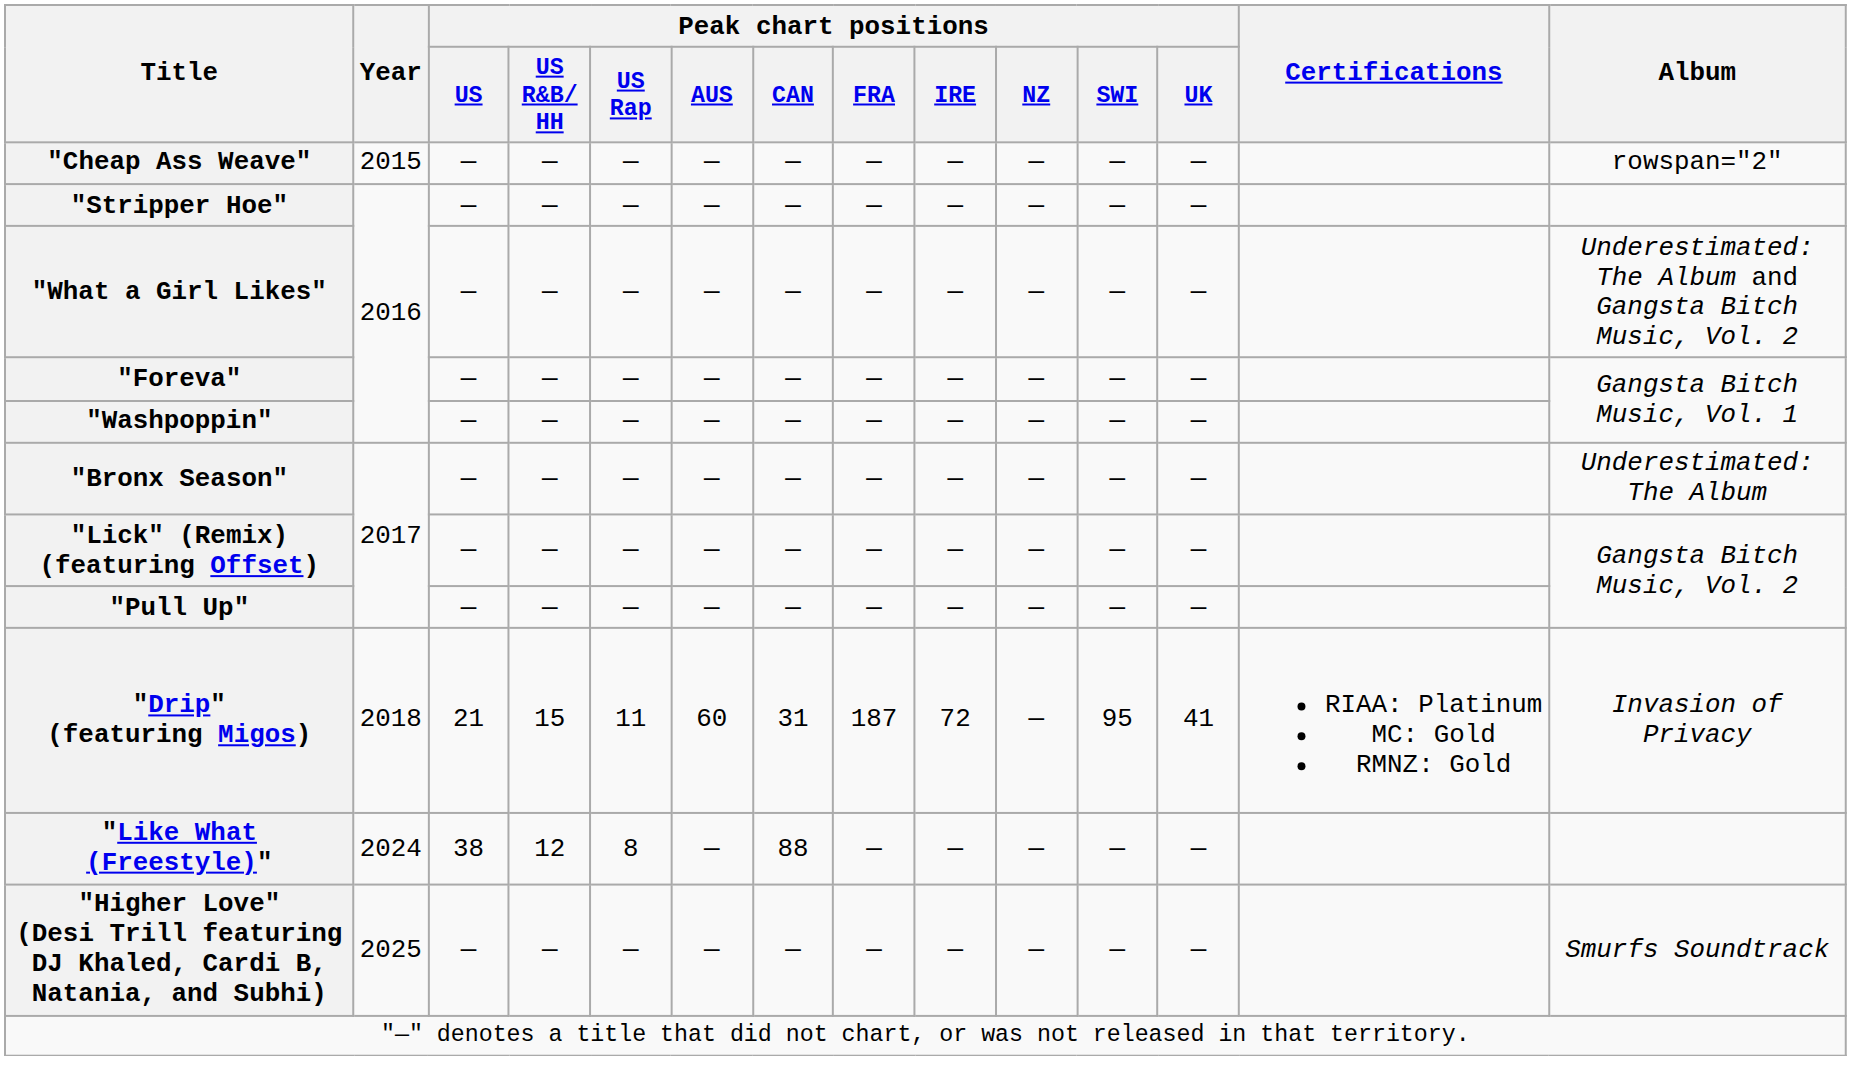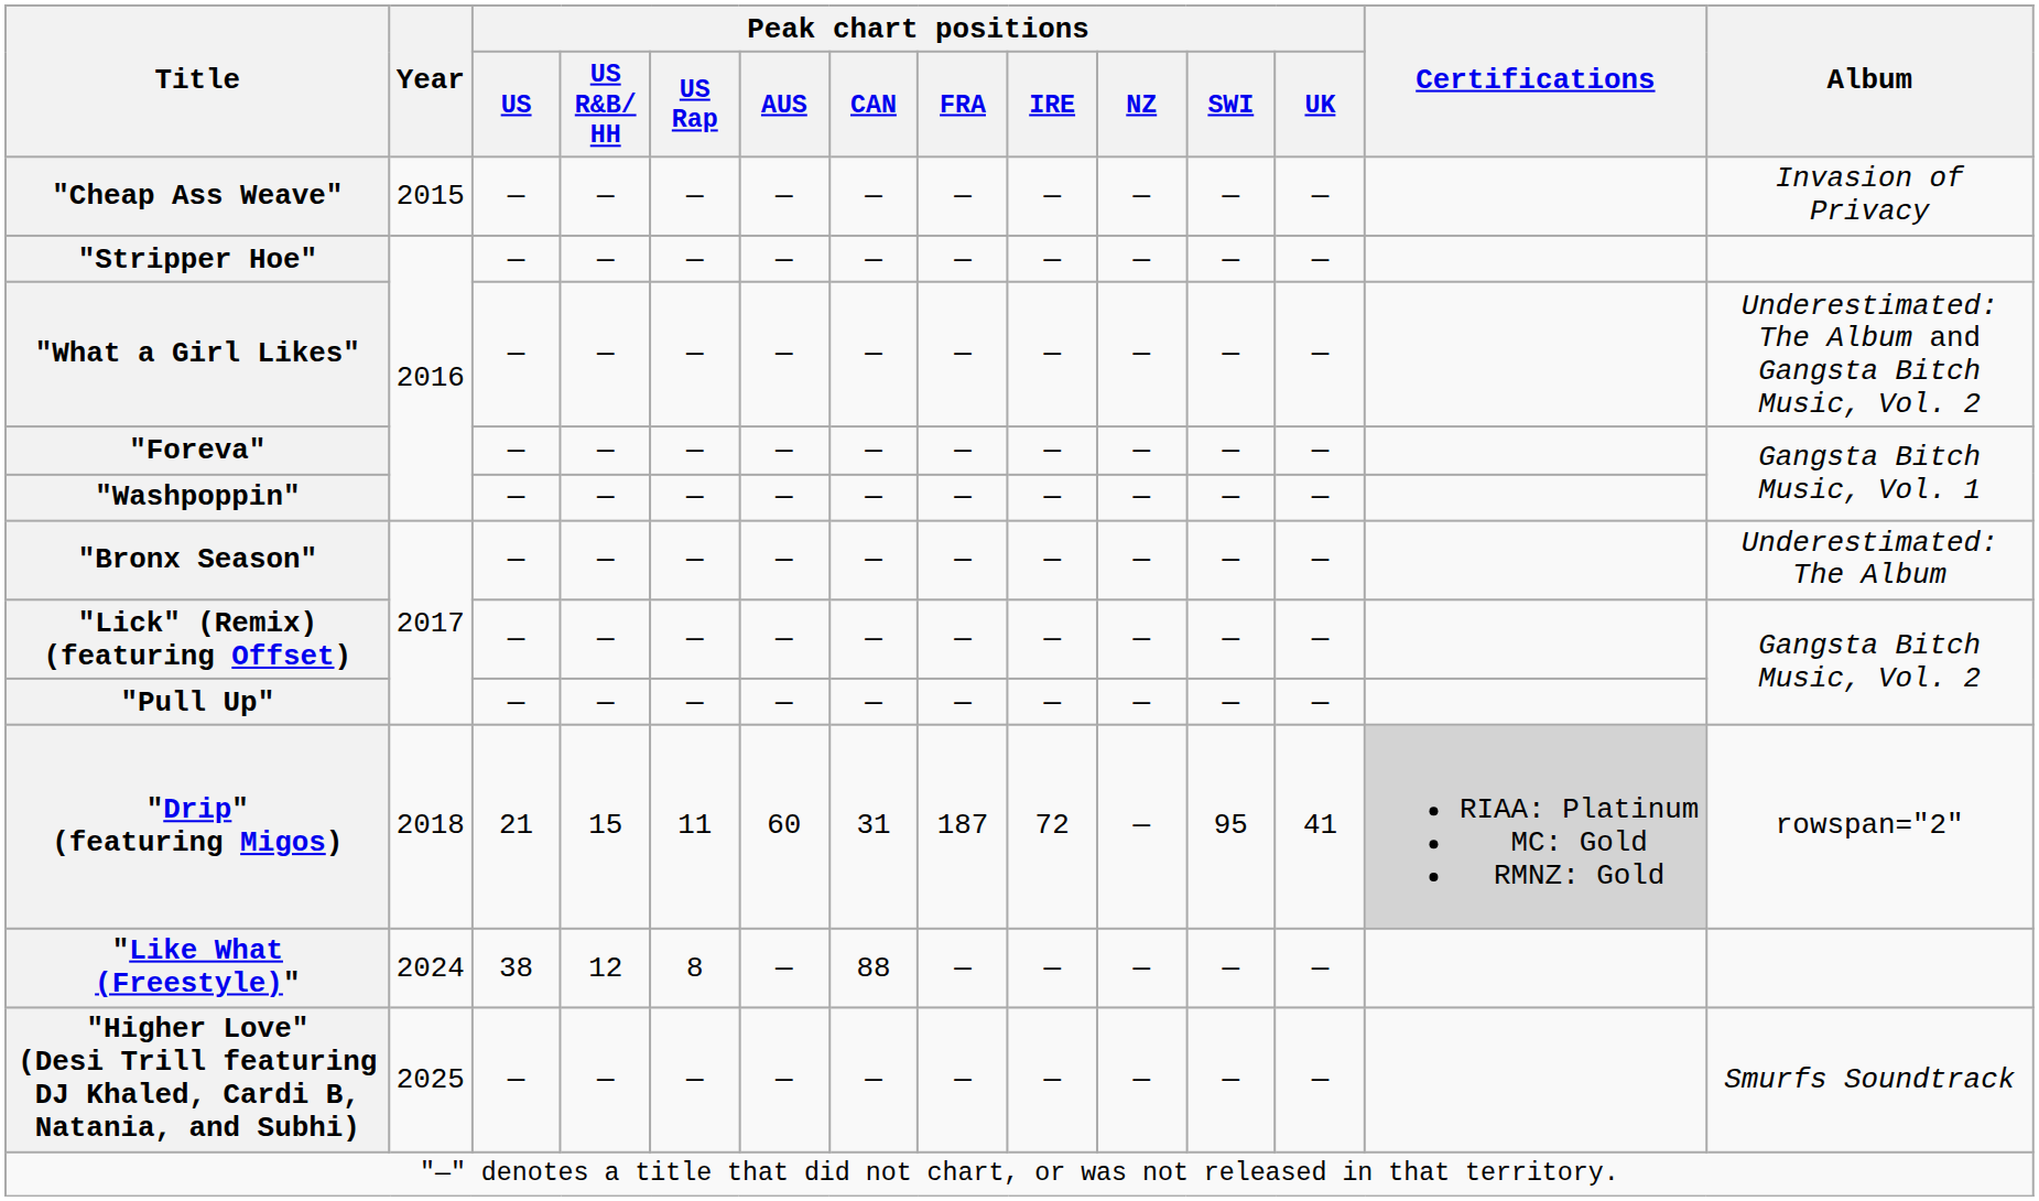"Cheap Ass Weave" | Album: rowspan="2" -> Invasion of Privacy
"Drip" (featuring Migos) | Certifications: no background -> lightgrey background
"Drip" (featuring Migos) | Album: Invasion of Privacy -> rowspan="2"
